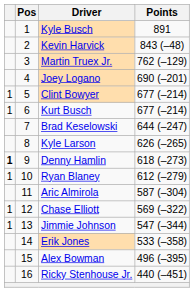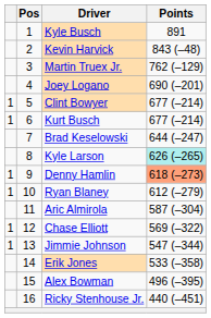Kyle Larson | Points: no background -> paleturquoise background
Denny Hamlin | column 1: bold -> normal
Denny Hamlin | Points: no background -> lightsalmon background
